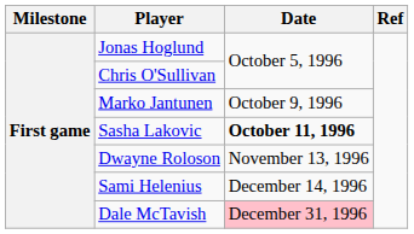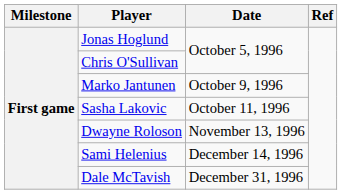Sasha Lakovic | Date: bold -> normal
Dale McTavish | Date: pink background -> no background
